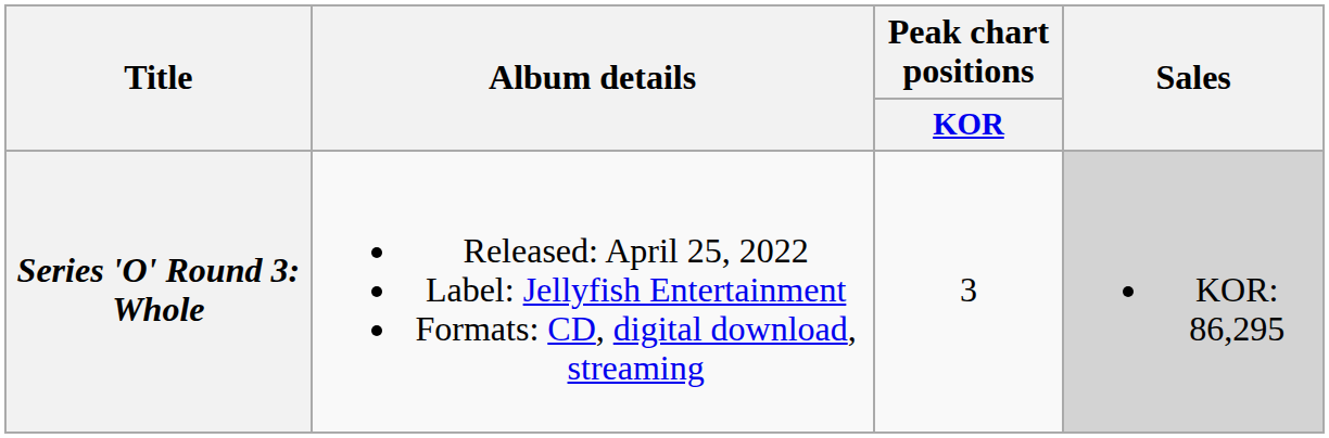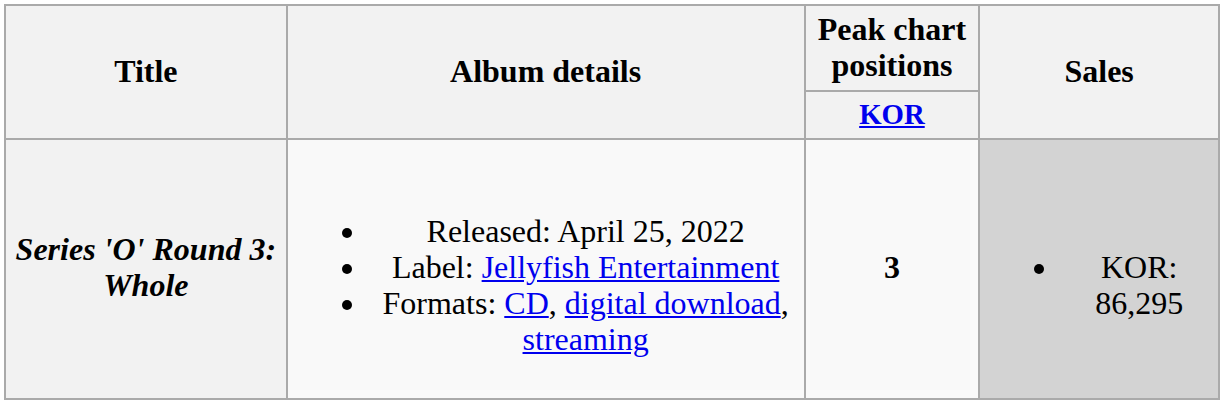Series 'O' Round 3: Whole | Peak chart positions / KOR: normal -> bold
